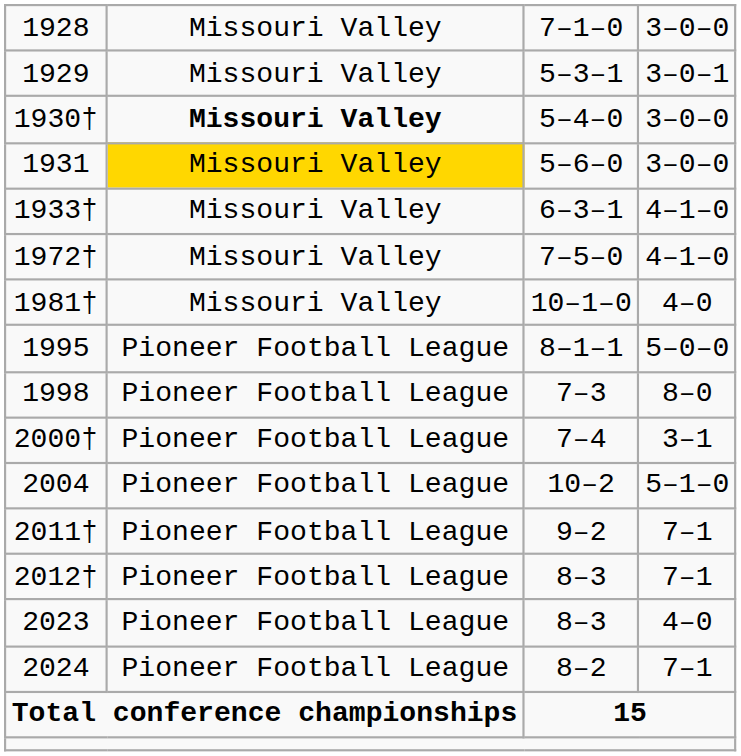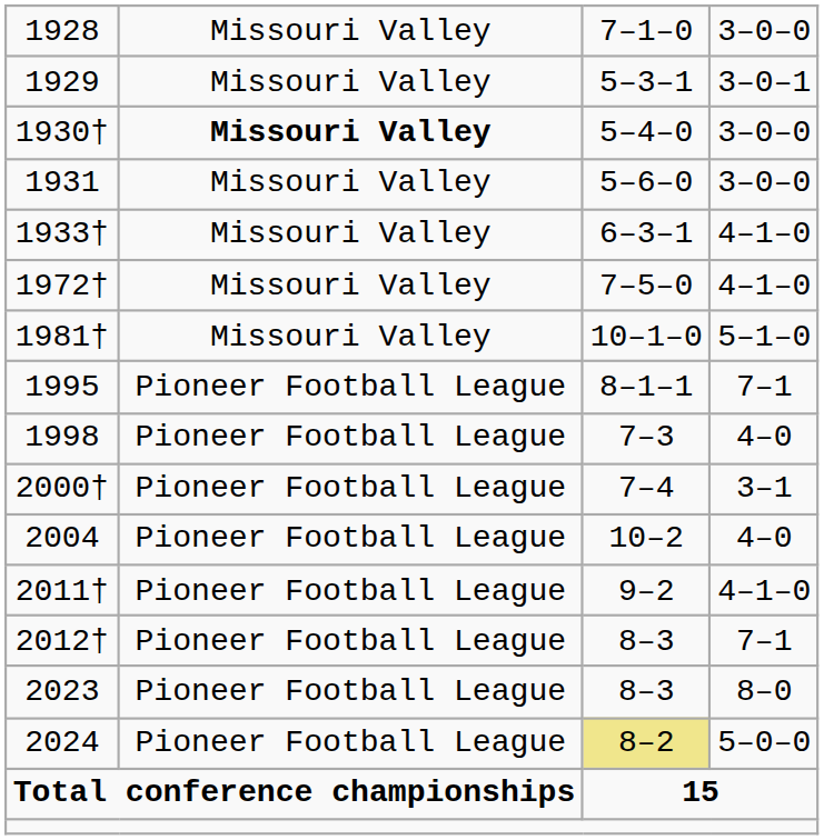1931 | column 2: gold background -> no background
1981† | column 4: 4–0 -> 5–1–0
1995 | column 4: 5–0–0 -> 7–1
1998 | column 4: 8–0 -> 4–0
2004 | column 4: 5–1–0 -> 4–0
2011† | column 4: 7–1 -> 4–1–0
2023 | column 4: 4–0 -> 8–0
2024 | column 3: no background -> khaki background
2024 | column 4: 7–1 -> 5–0–0
